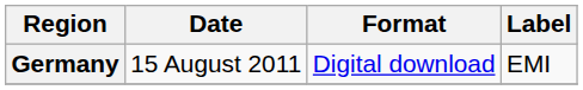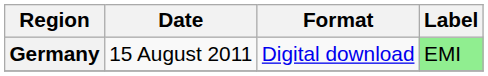Germany | Label: no background -> lightgreen background
